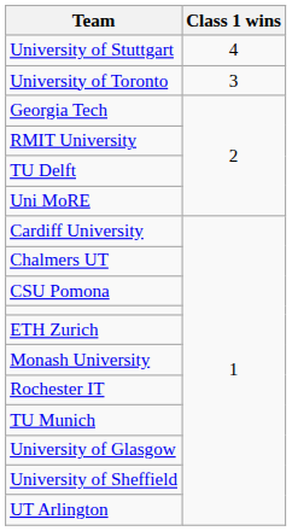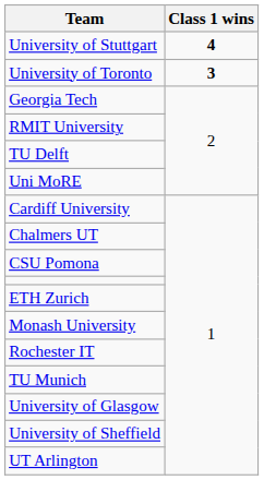University of Stuttgart | Class 1 wins: normal -> bold
University of Toronto | Class 1 wins: normal -> bold
